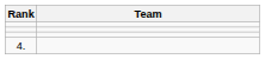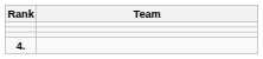row 5 | Rank: normal -> bold
